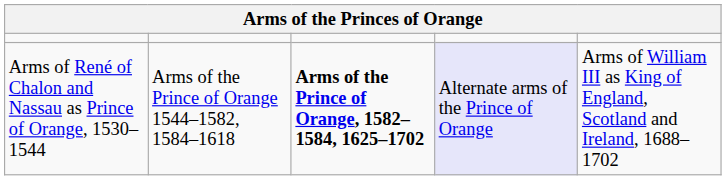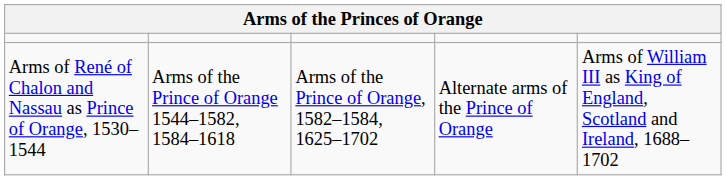row 3 | column 3: bold -> normal
row 3 | column 4: lavender background -> no background
